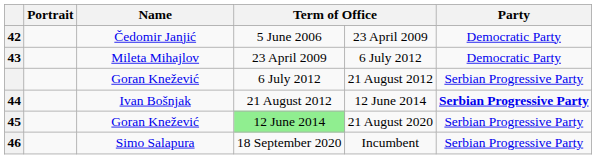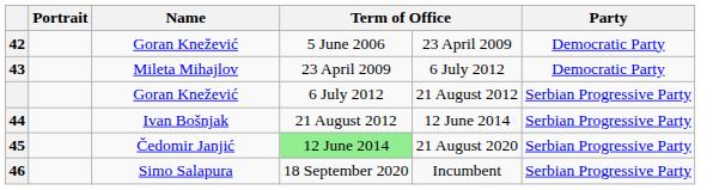42 | Name: Čedomir Janjić -> Goran Knežević
44 | Party: bold -> normal
45 | Name: Goran Knežević -> Čedomir Janjić
